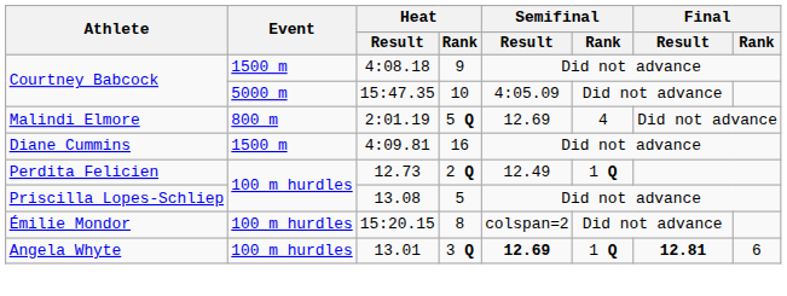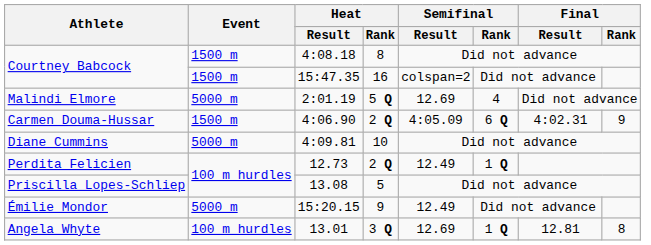4:08.18 | Heat / Rank: 9 -> 8
15:47.35 | Event: 5000 m -> 1500 m
15:47.35 | Heat / Rank: 10 -> 16
15:47.35 | Semifinal / Result: 4:05.09 -> colspan=2
2:01.19 | Event: 800 m -> 5000 m
+ row: Carmen Douma-Hussar | 1500 m | 4:06.90 | 2 Q | 4:05.09 | 6 Q | 4:02.31 | 9
4:09.81 | Event: 1500 m -> 5000 m
4:09.81 | Heat / Rank: 16 -> 10
15:20.15 | Event: 100 m hurdles -> 5000 m
15:20.15 | Heat / Rank: 8 -> 9
15:20.15 | Semifinal / Result: colspan=2 -> 12.49
13.01 | Semifinal / Result: bold -> normal
13.01 | Final / Result: bold -> normal
13.01 | Final / Rank: 6 -> 8
